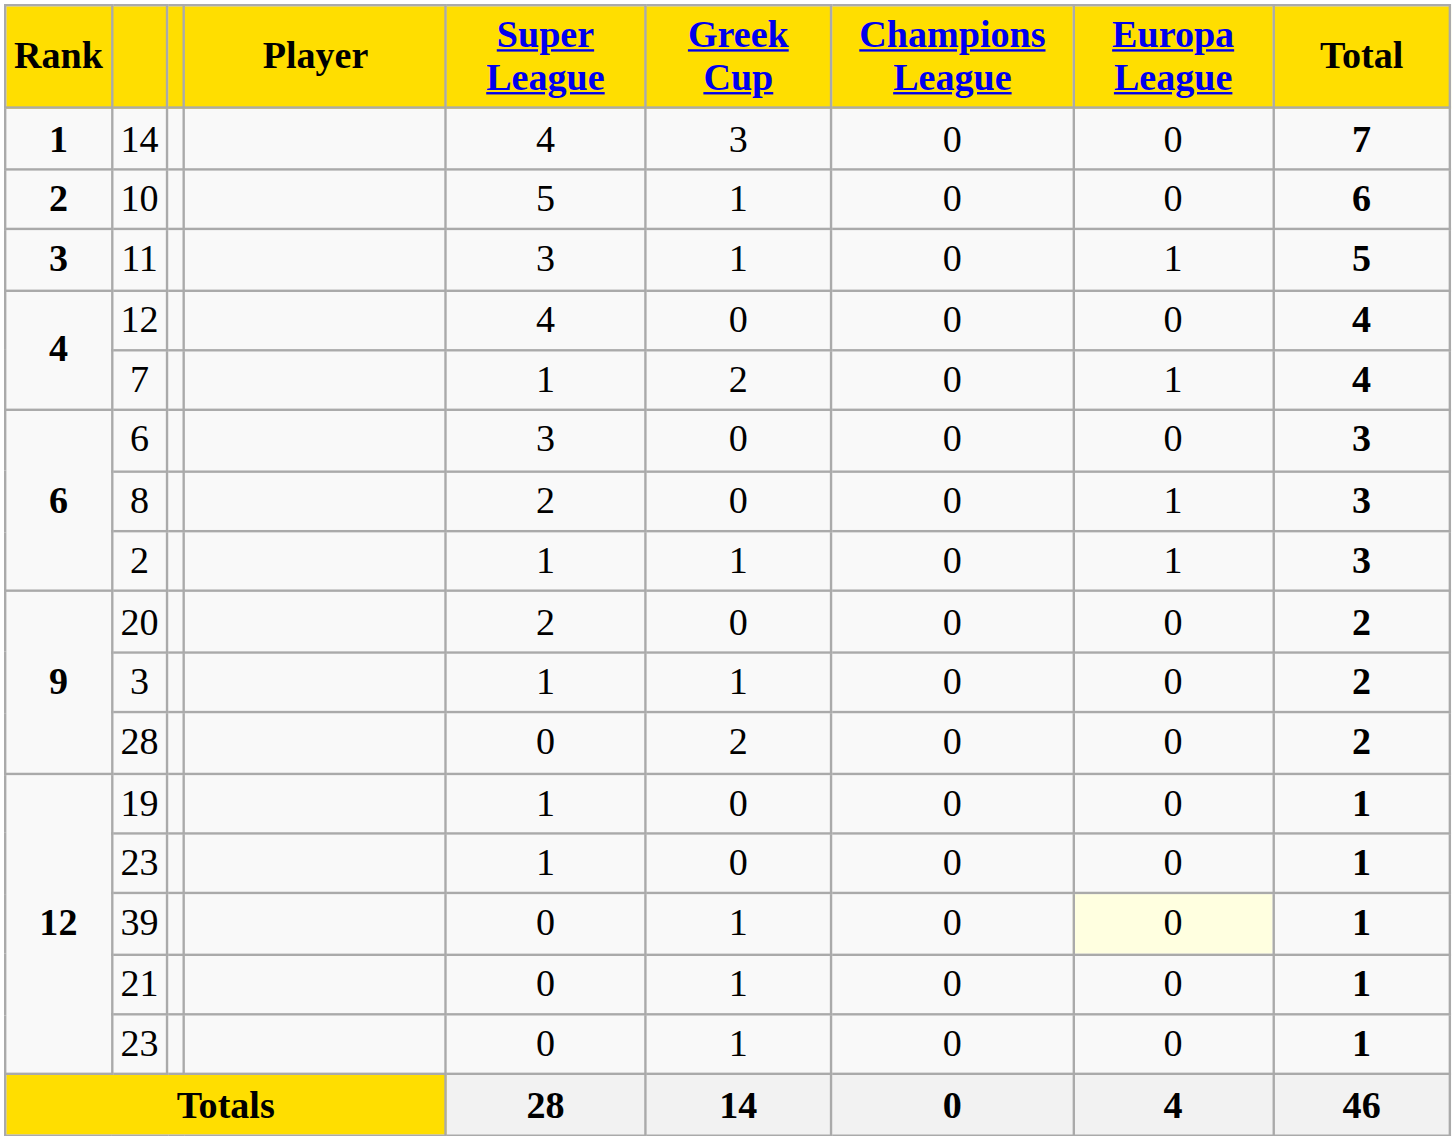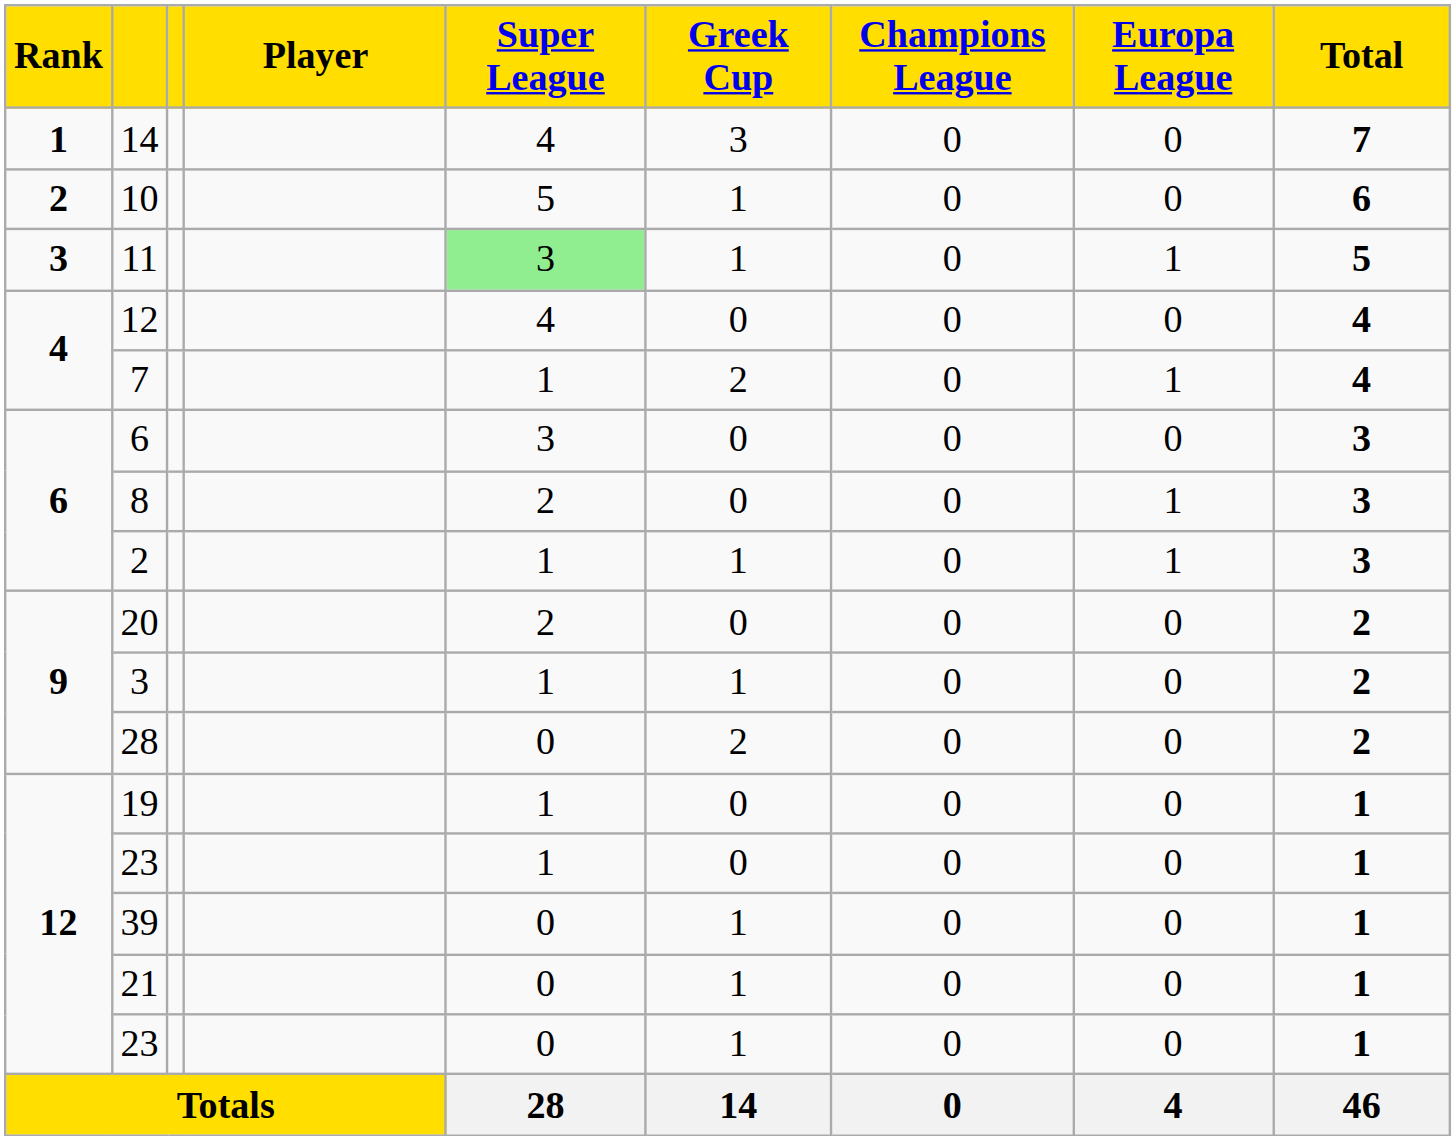11 | Super League: no background -> lightgreen background
39 | Europa League: lightyellow background -> no background
